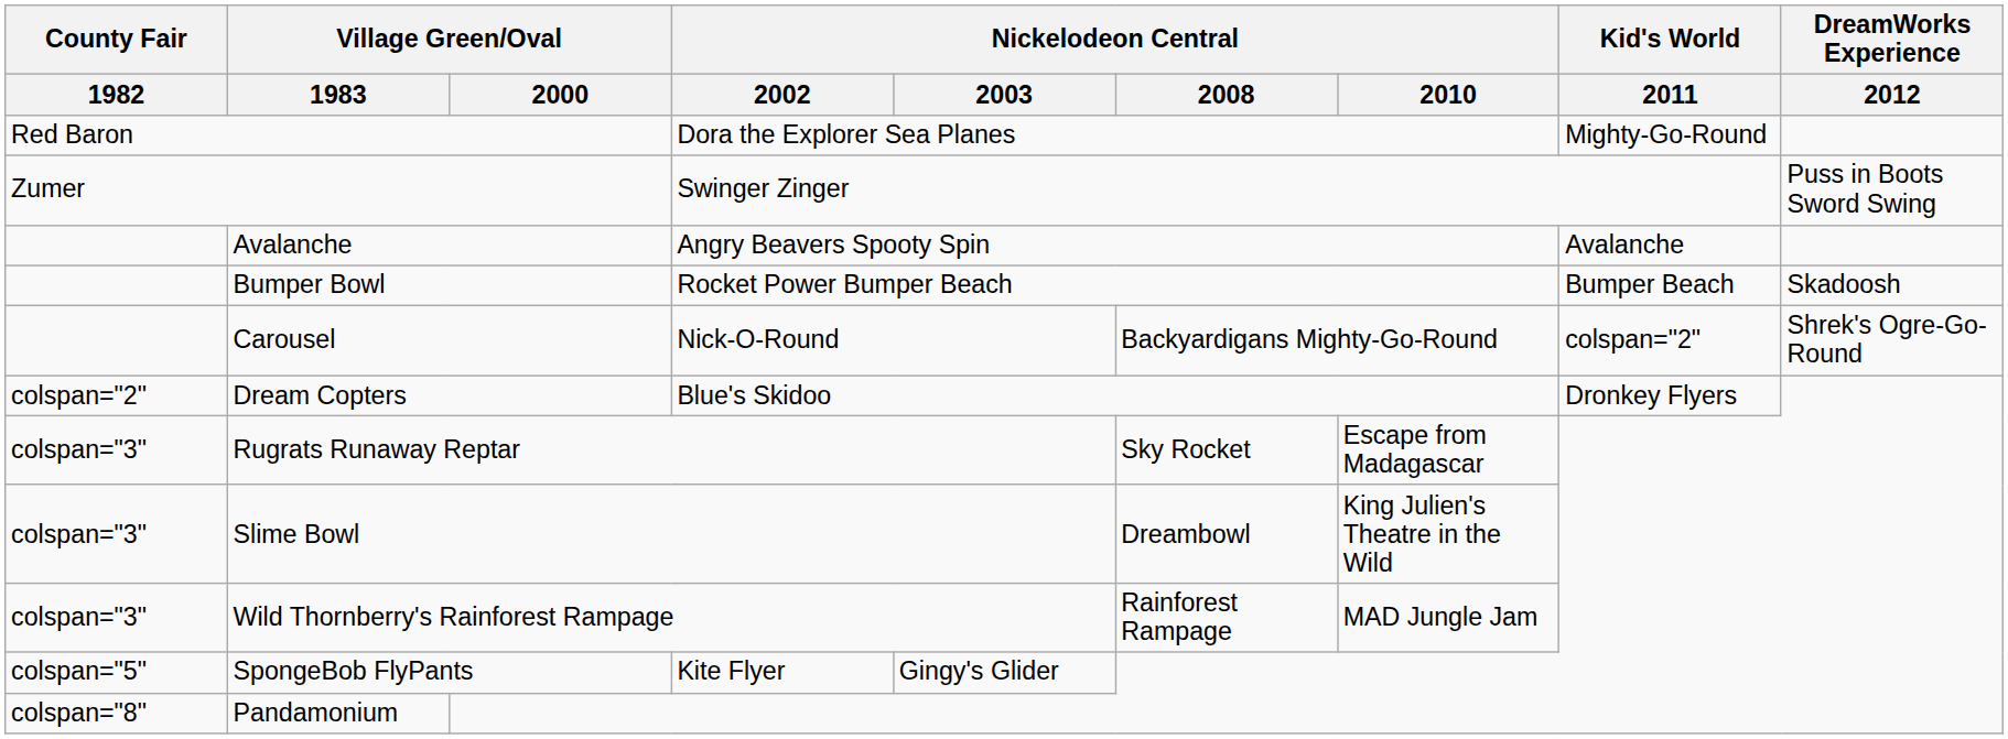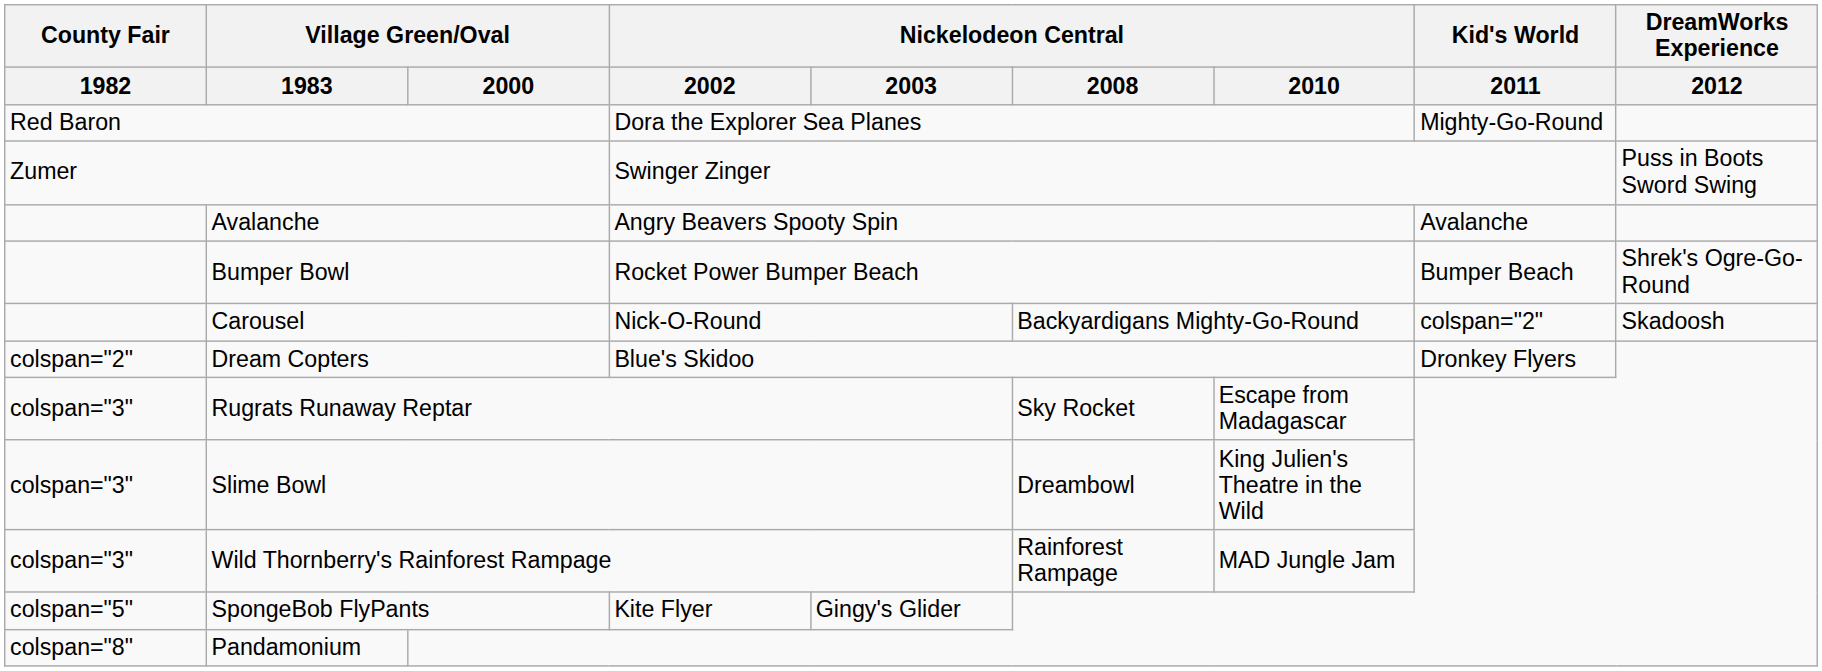Bumper Bowl | DreamWorks Experience / 2012: Skadoosh -> Shrek's Ogre-Go-Round
Carousel | DreamWorks Experience / 2012: Shrek's Ogre-Go-Round -> Skadoosh
